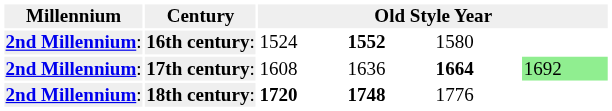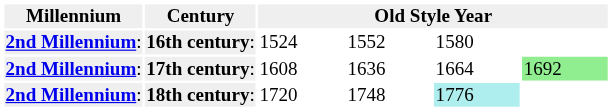16th century: | column 4: bold -> normal
17th century: | column 5: bold -> normal
18th century: | column 3: bold -> normal
18th century: | column 4: bold -> normal
18th century: | column 5: no background -> paleturquoise background
